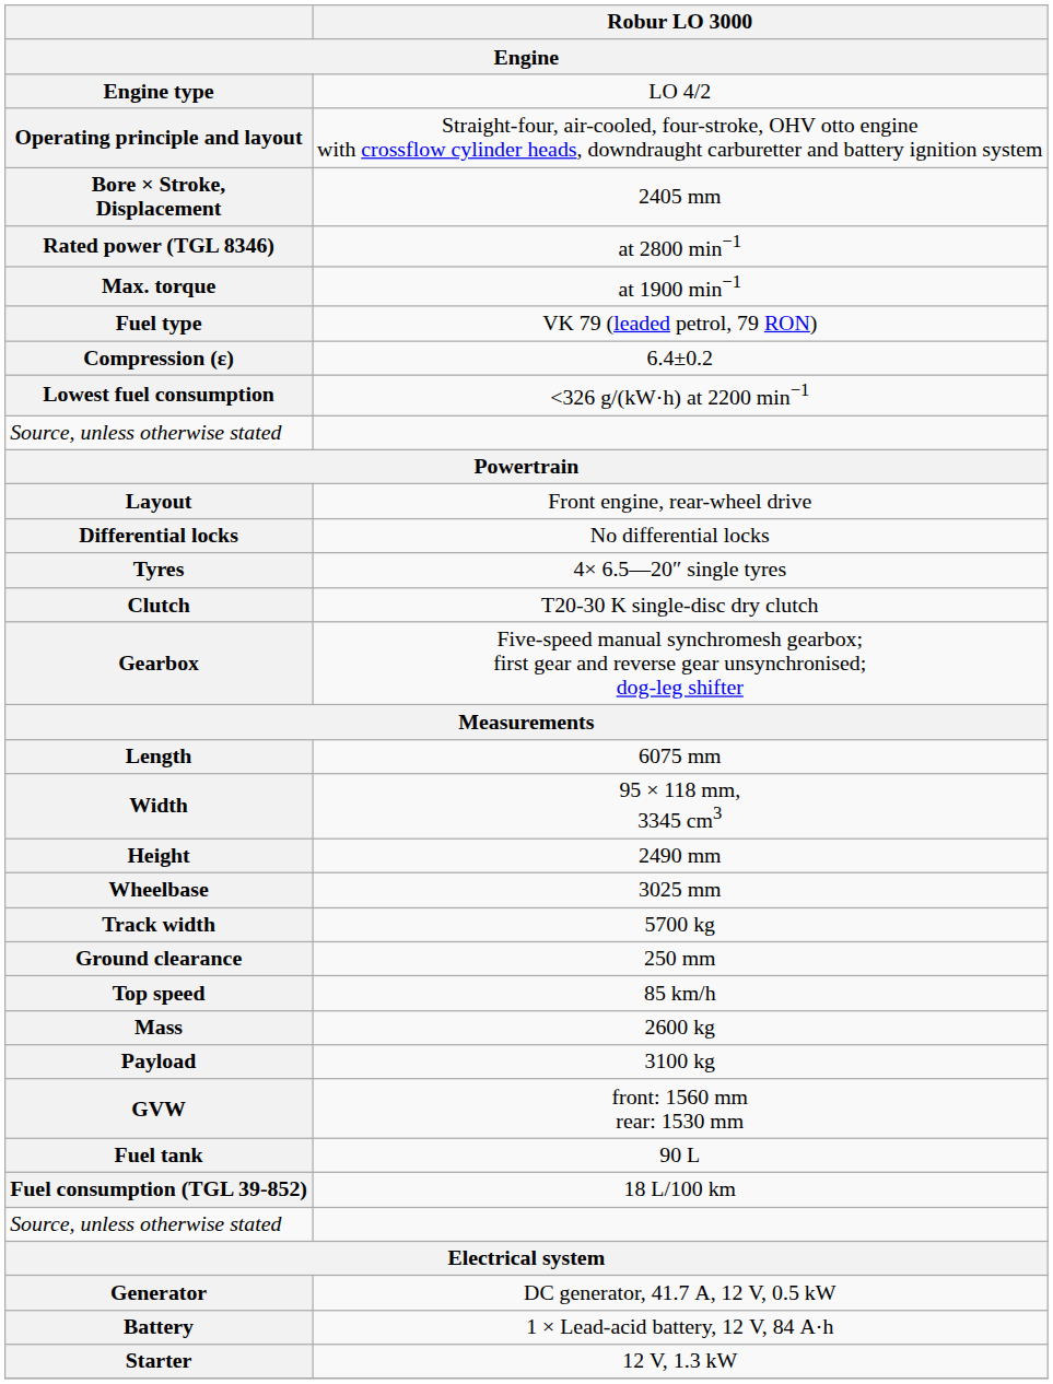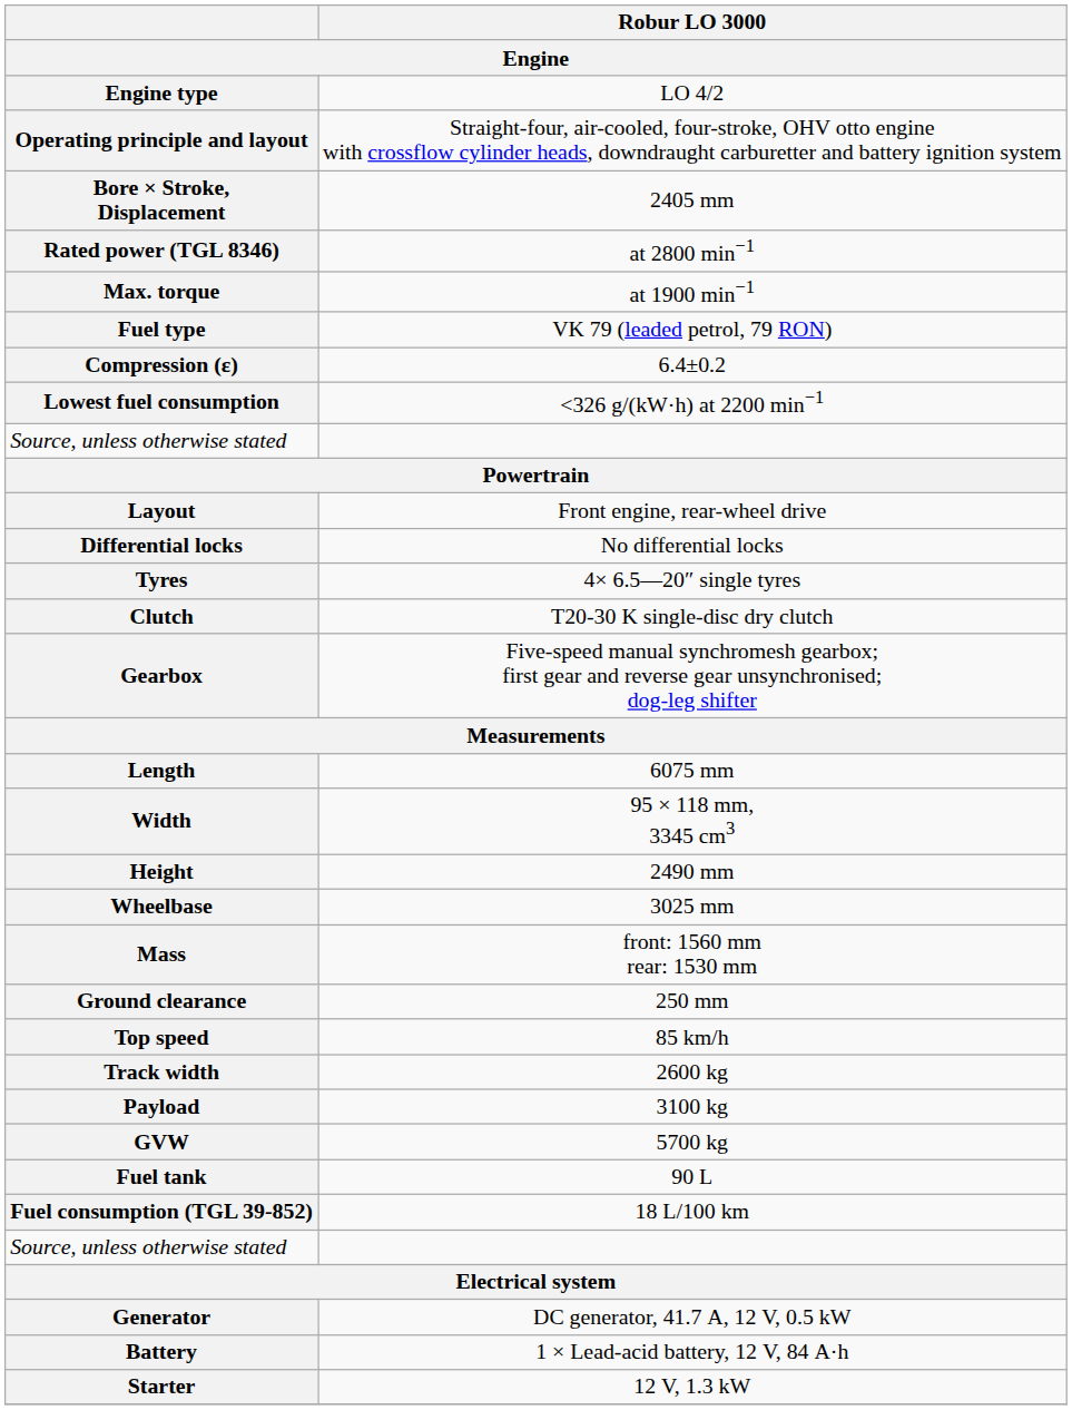row 23 | column 1: Track width -> Mass
row 23 | Robur LO 3000: 5700 kg -> front: 1560 mm rear: 1530 mm
row 26 | column 1: Mass -> Track width
row 28 | Robur LO 3000: front: 1560 mm rear: 1530 mm -> 5700 kg
